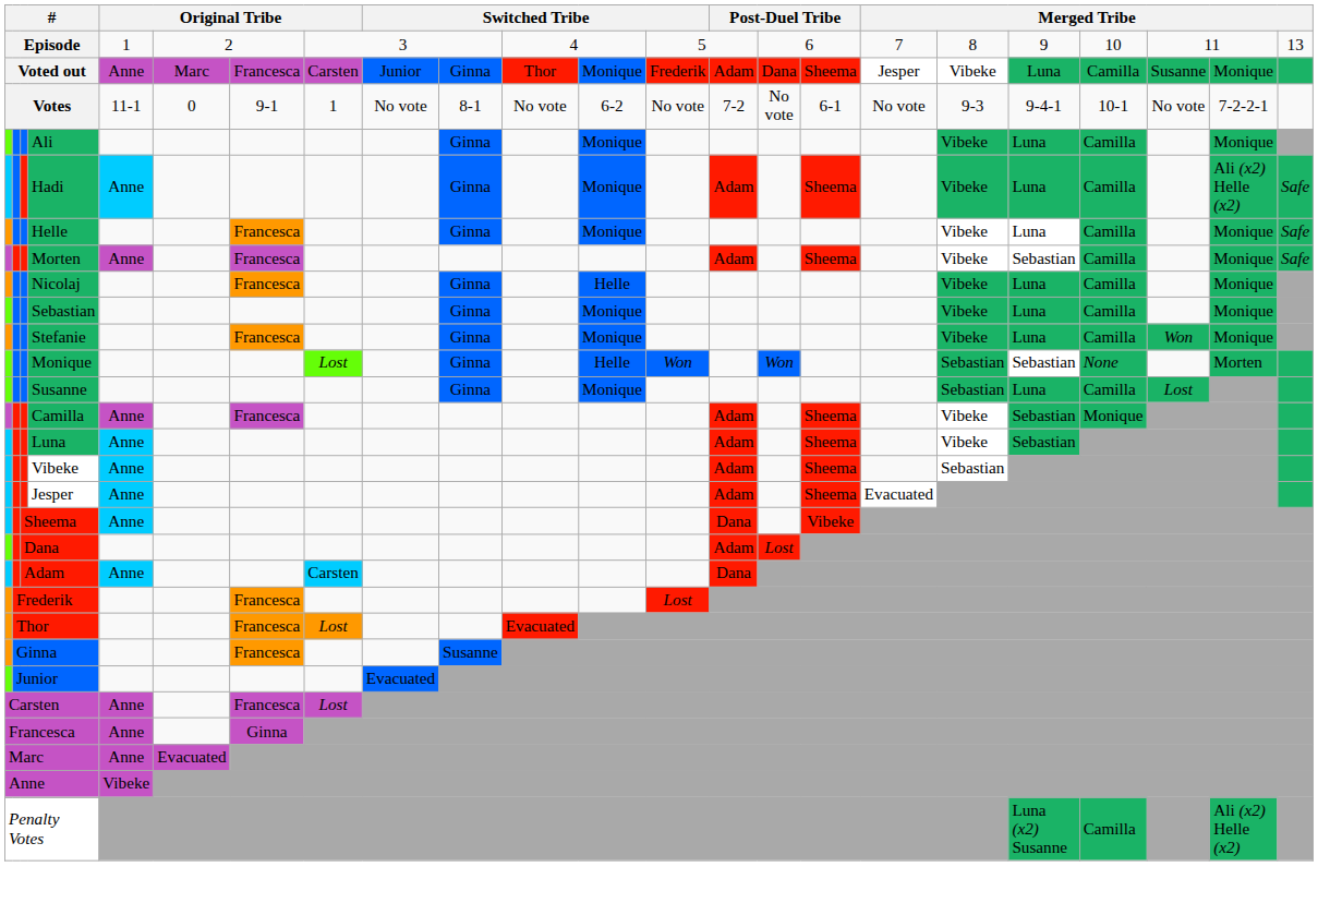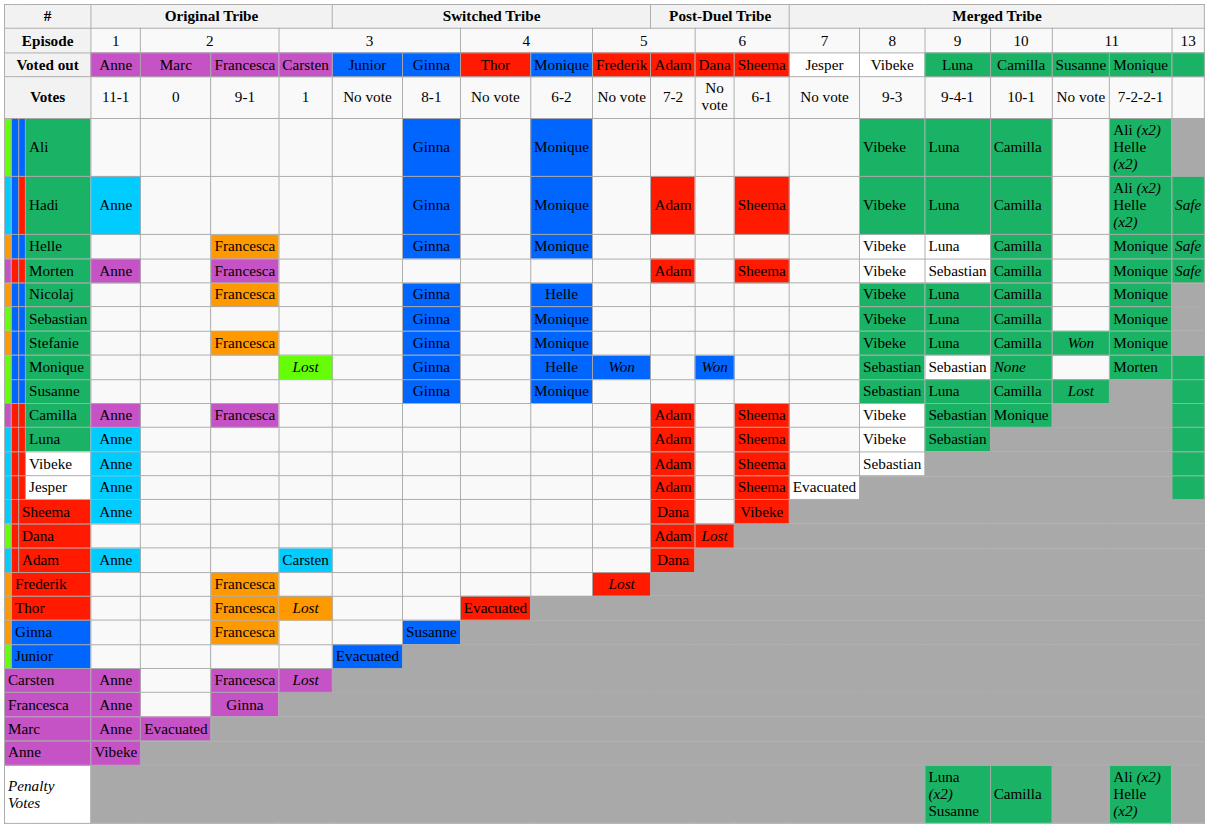Ali | column 22: Monique -> Ali (x2) Helle (x2)
